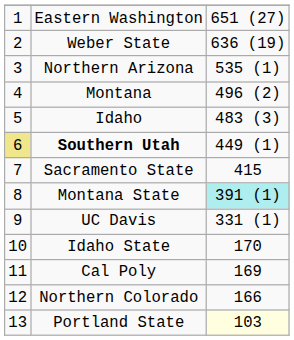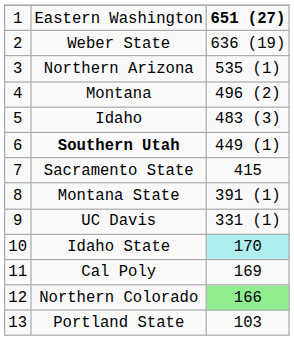Eastern Washington | column 3: normal -> bold
Southern Utah | column 1: khaki background -> no background
Montana State | column 3: paleturquoise background -> no background
Idaho State | column 3: no background -> paleturquoise background
Northern Colorado | column 3: no background -> lightgreen background
Portland State | column 3: lightyellow background -> no background
